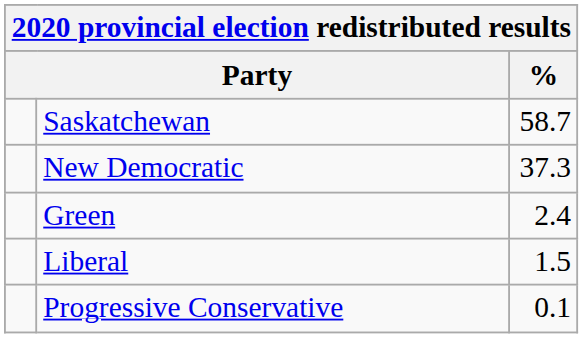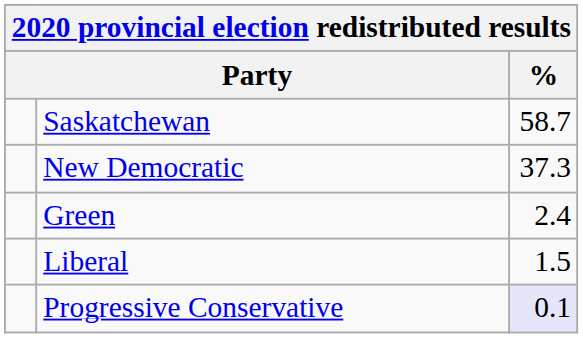Progressive Conservative | %: no background -> lavender background
